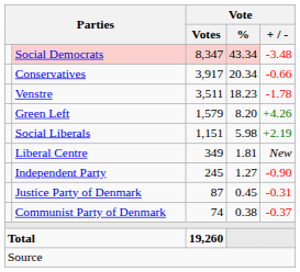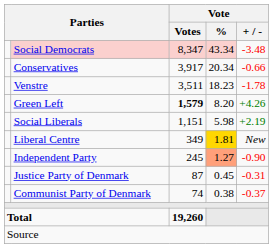Green Left | Vote / Votes: normal -> bold
Liberal Centre | Vote / %: no background -> gold background
Independent Party | Vote / %: no background -> lightsalmon background
